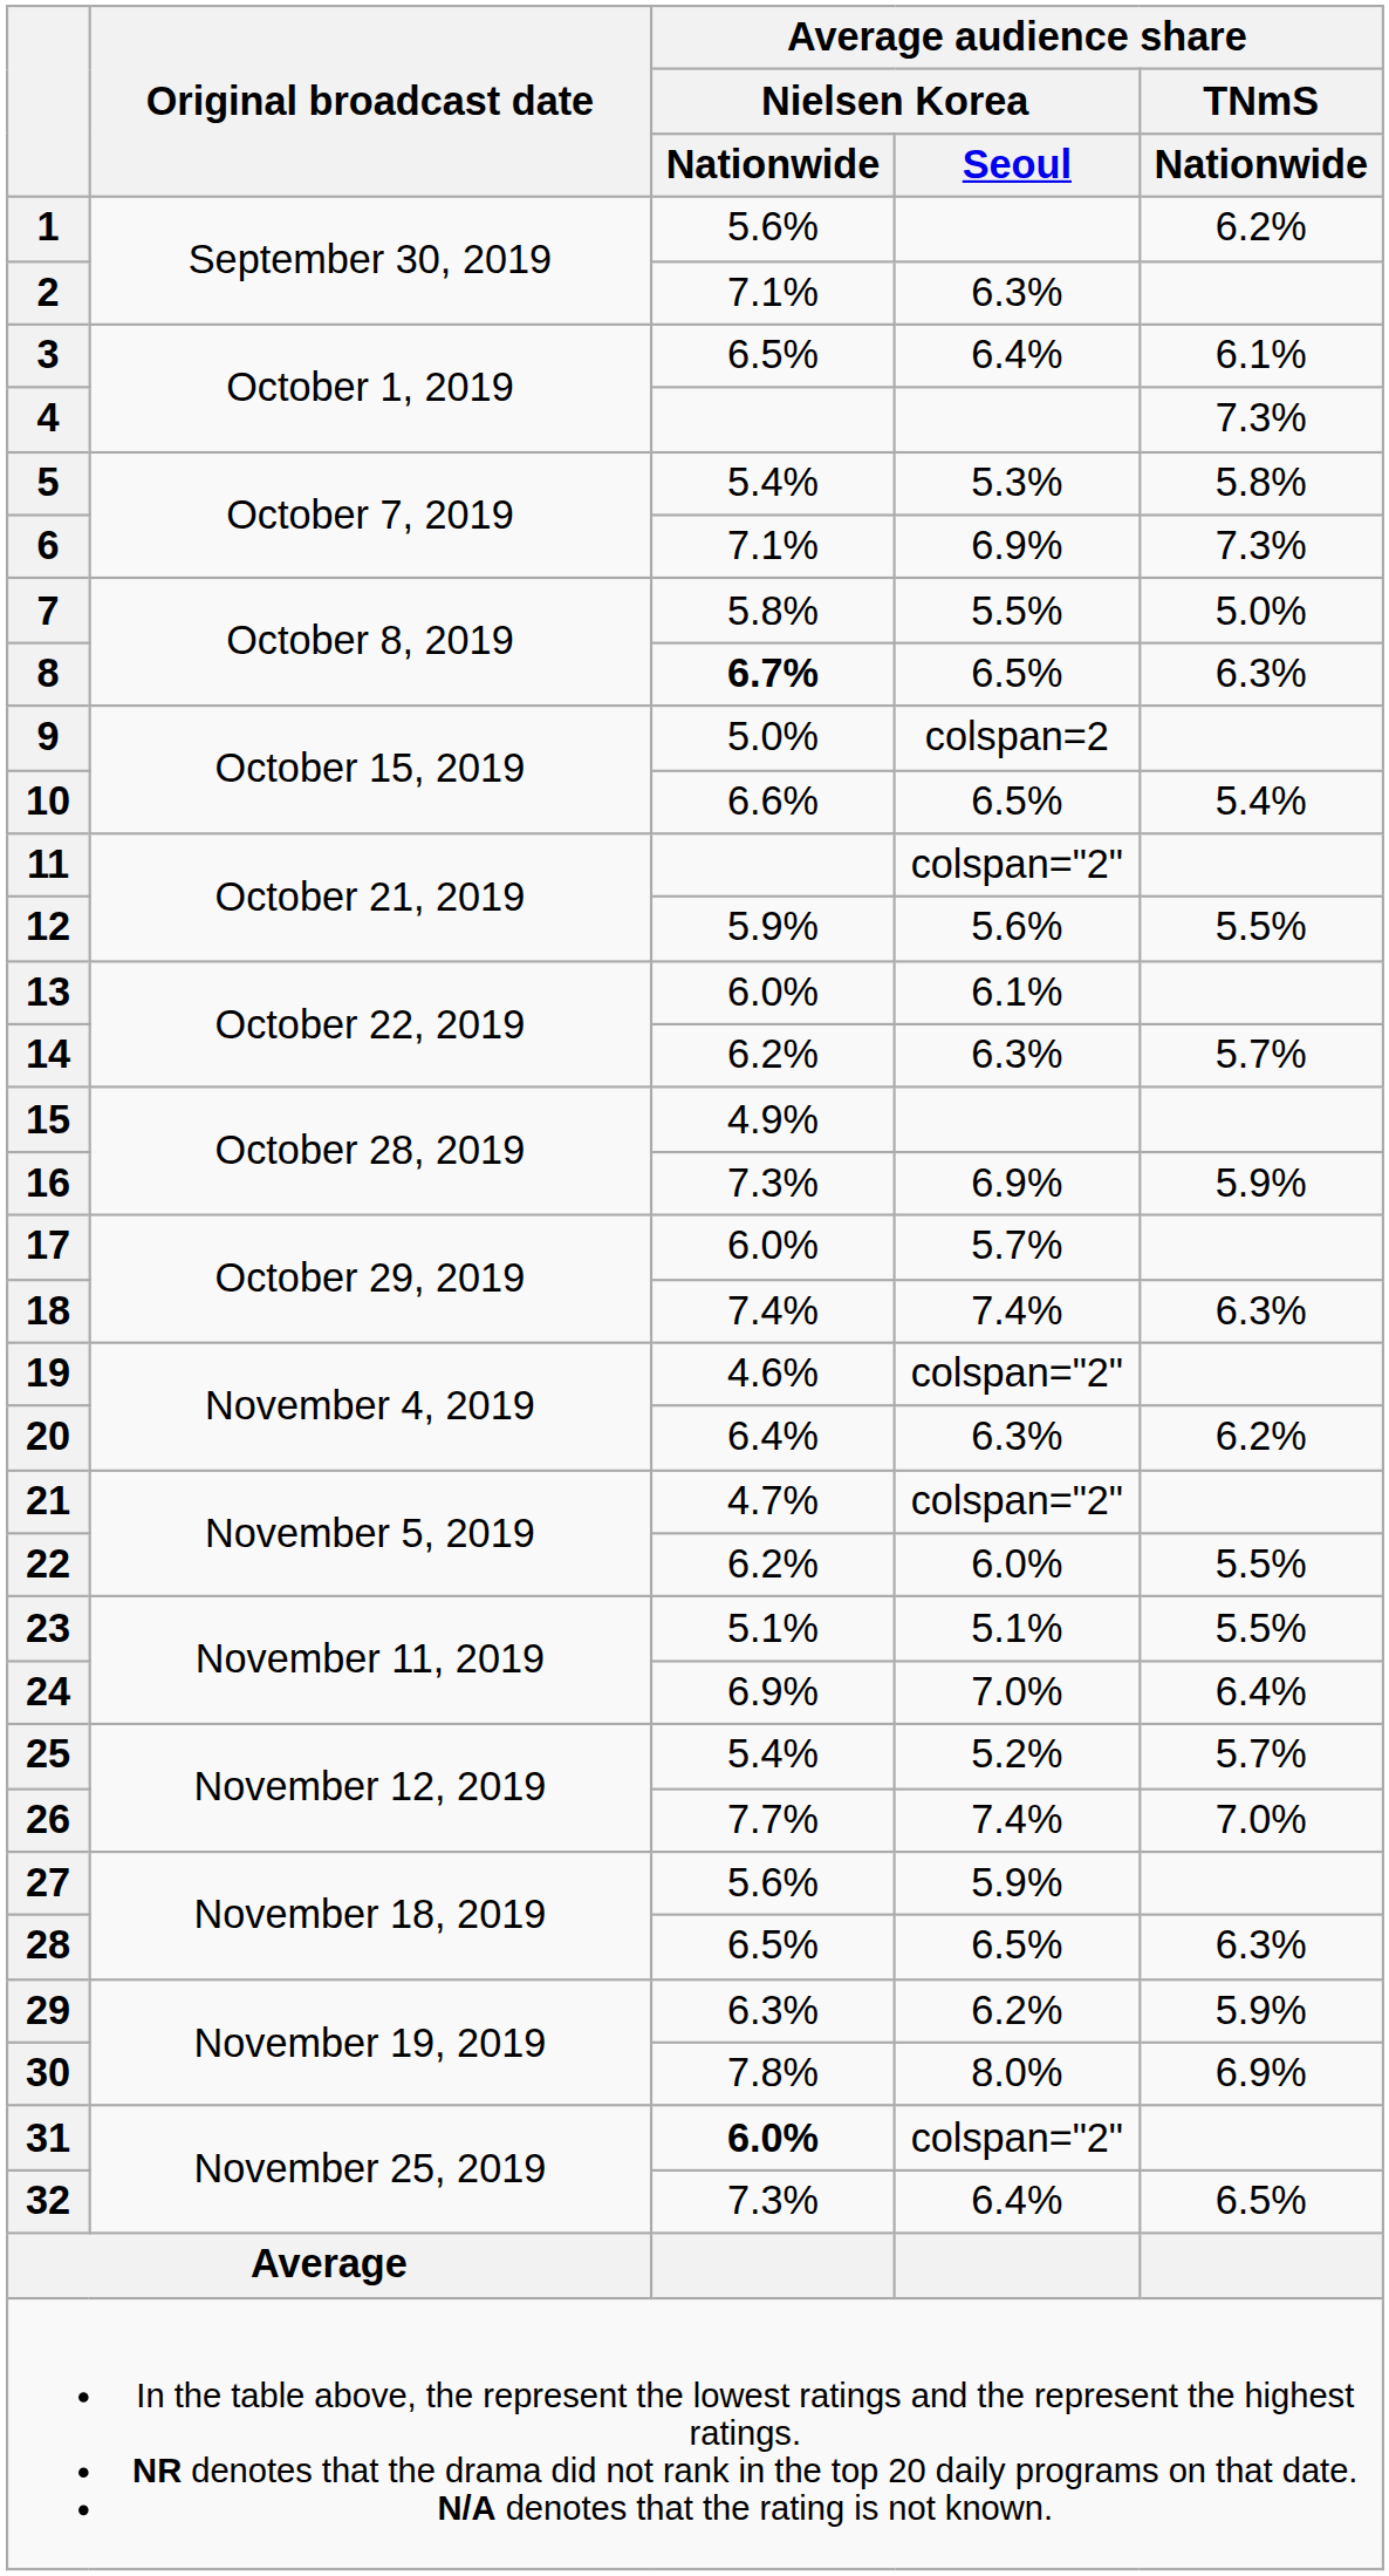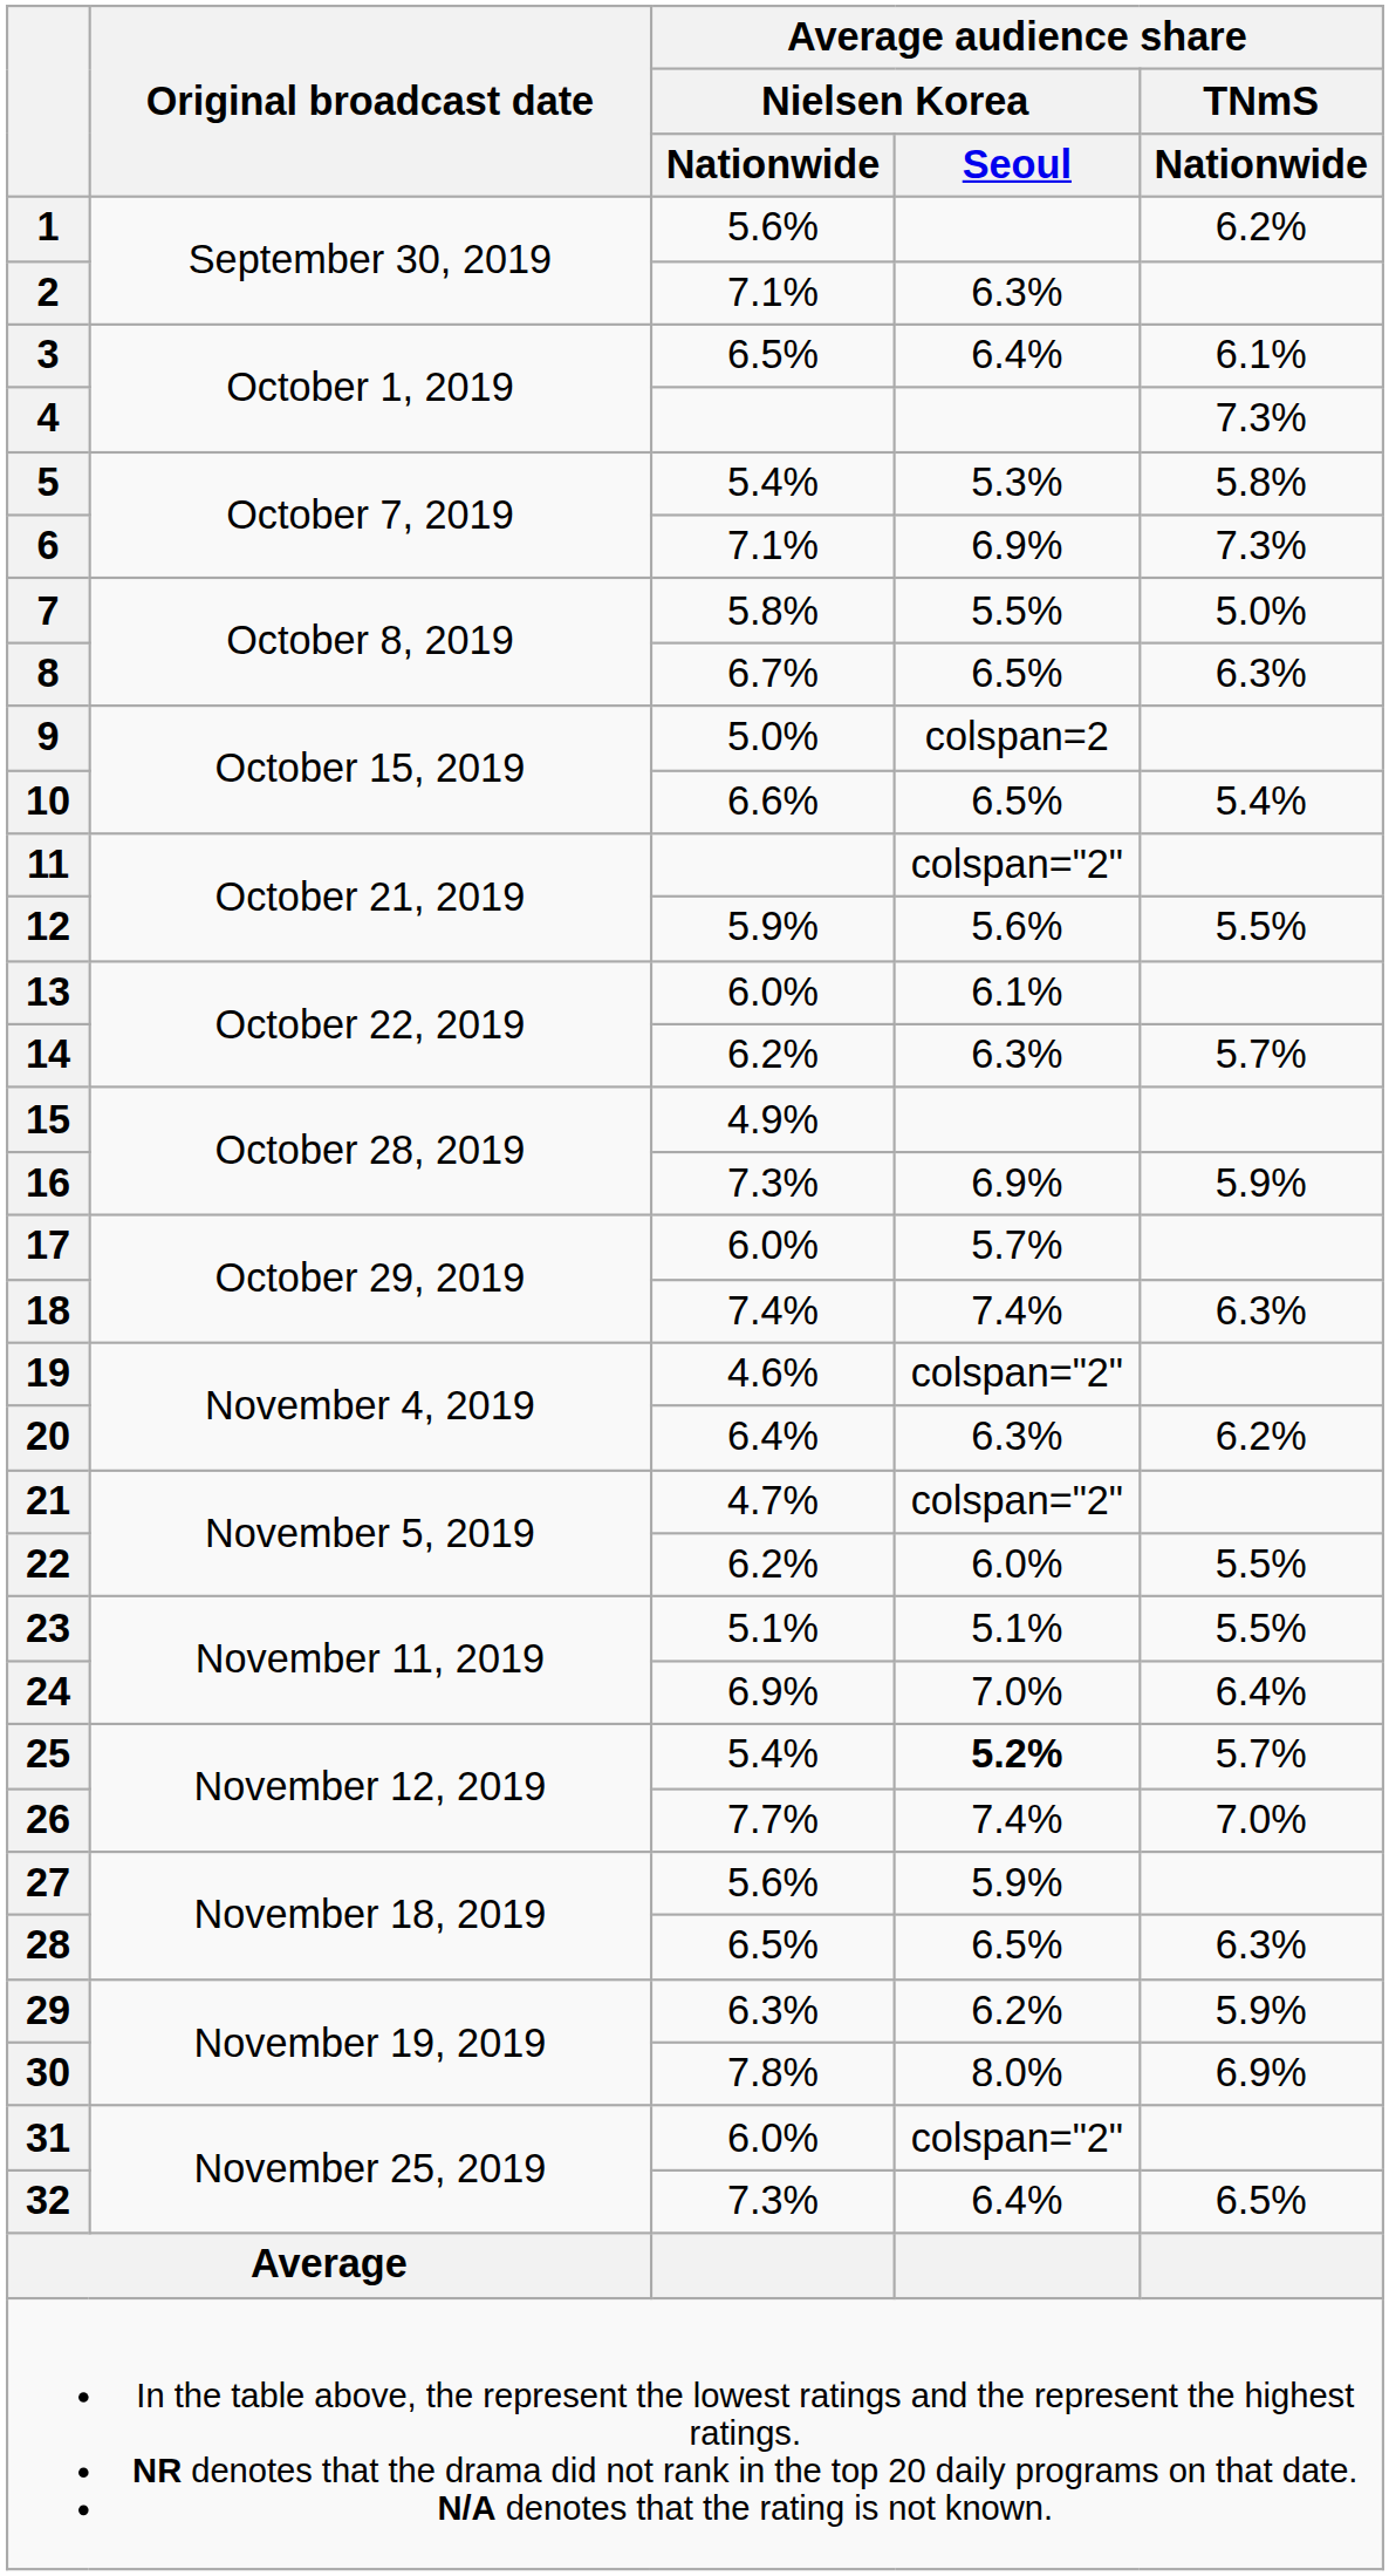8 | Average audience share / Nielsen Korea / Nationwide: bold -> normal
25 | Average audience share / Nielsen Korea / Seoul: normal -> bold
31 | Average audience share / Nielsen Korea / Nationwide: bold -> normal
